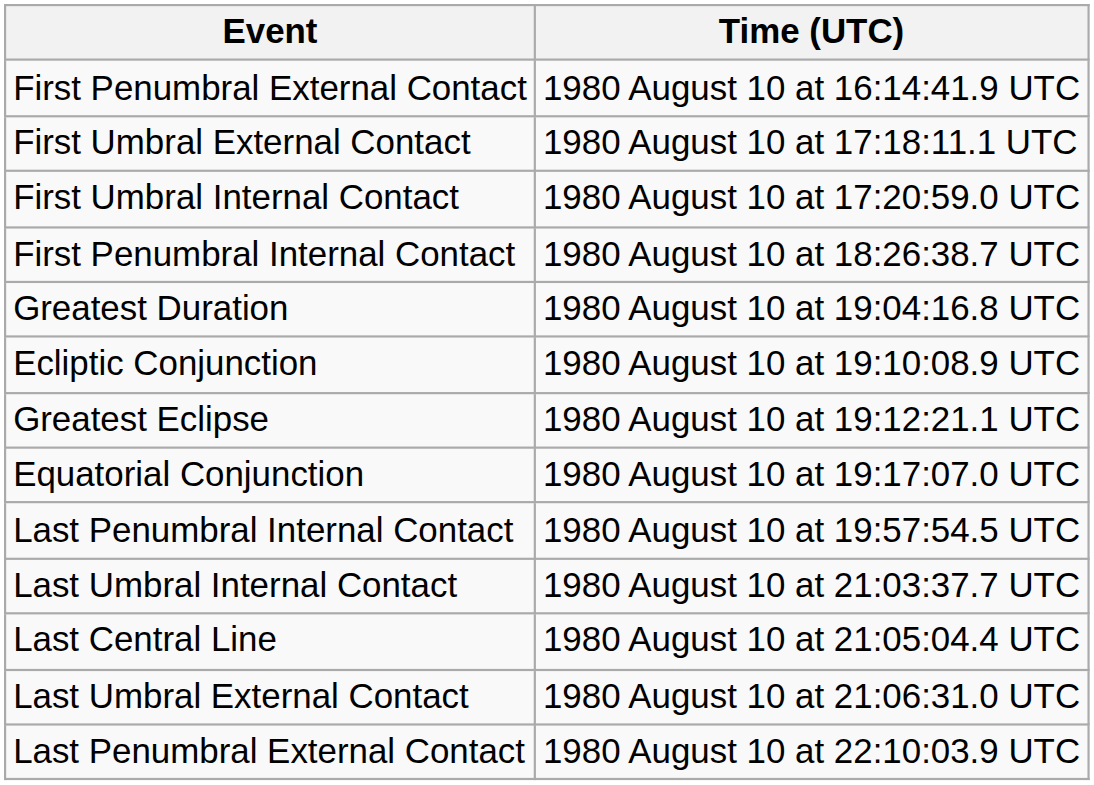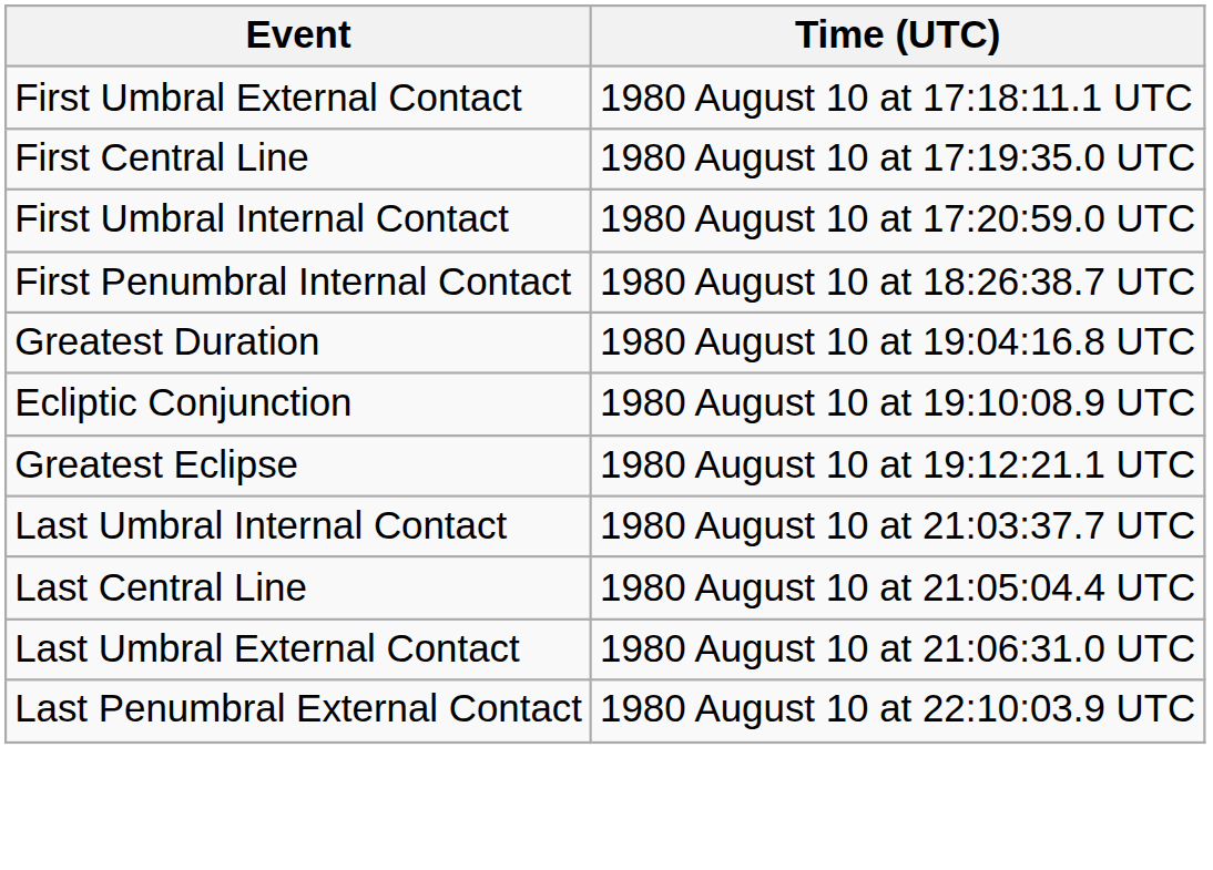- row: First Penumbral External Contact | 1980 August 10 at 16:14:41.9 UTC
+ row: First Central Line | 1980 August 10 at 17:19:35.0 UTC
- row: Equatorial Conjunction | 1980 August 10 at 19:17:07.0 UTC
- row: Last Penumbral Internal Contact | 1980 August 10 at 19:57:54.5 UTC
